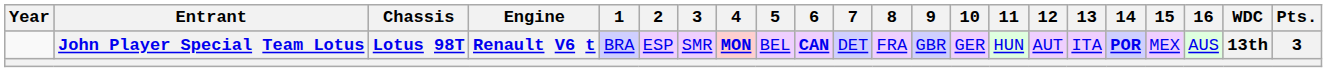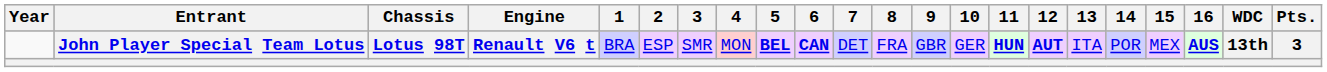John Player Special Team Lotus | 4: bold -> normal
John Player Special Team Lotus | 5: normal -> bold
John Player Special Team Lotus | 11: normal -> bold
John Player Special Team Lotus | 12: normal -> bold
John Player Special Team Lotus | 14: bold -> normal
John Player Special Team Lotus | 16: normal -> bold
